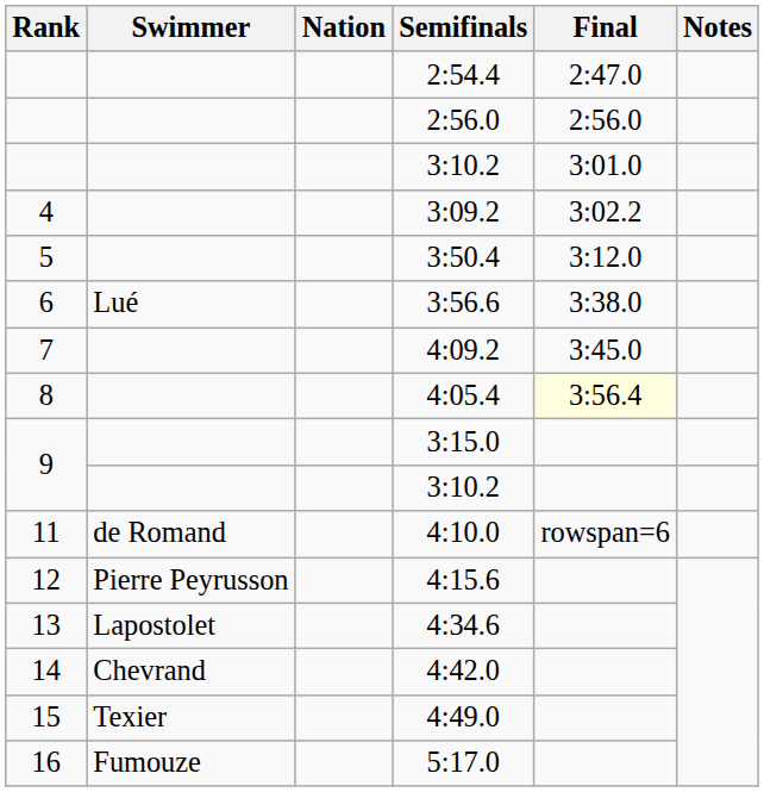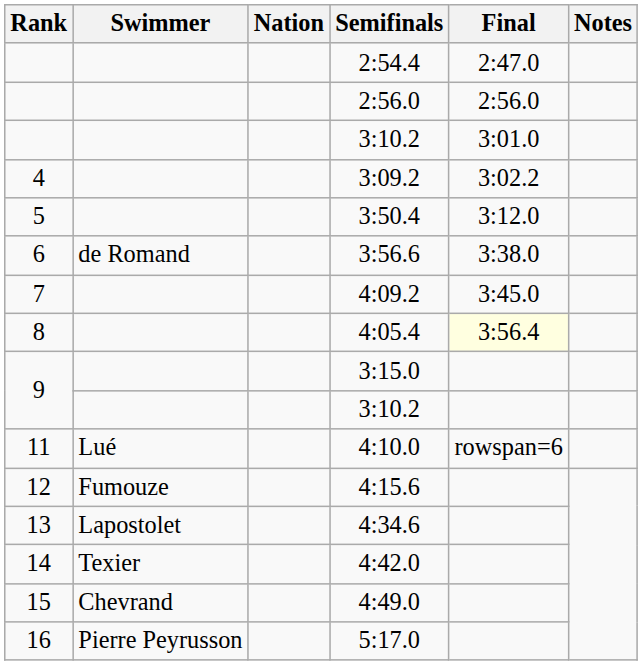3:56.6 | Swimmer: Lué -> de Romand
4:10.0 | Swimmer: de Romand -> Lué
4:15.6 | Swimmer: Pierre Peyrusson -> Fumouze
4:42.0 | Swimmer: Chevrand -> Texier
4:49.0 | Swimmer: Texier -> Chevrand
5:17.0 | Swimmer: Fumouze -> Pierre Peyrusson
